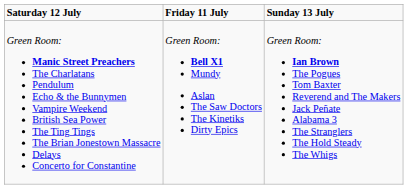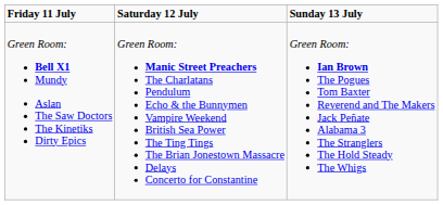columns swapped: Friday 11 July <-> Saturday 12 July
